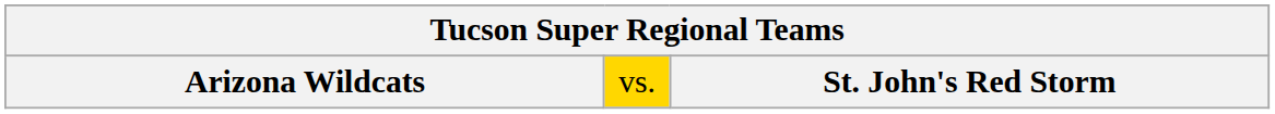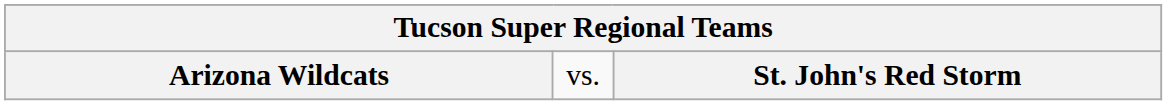Arizona Wildcats | column 2: gold background -> no background
